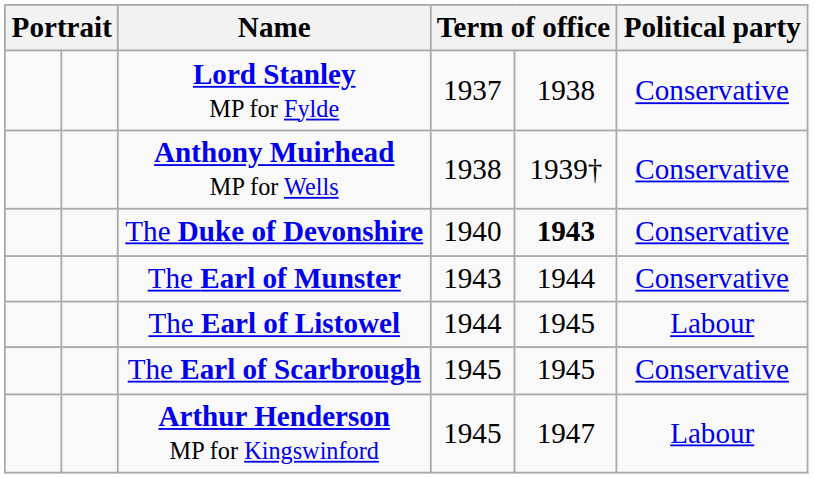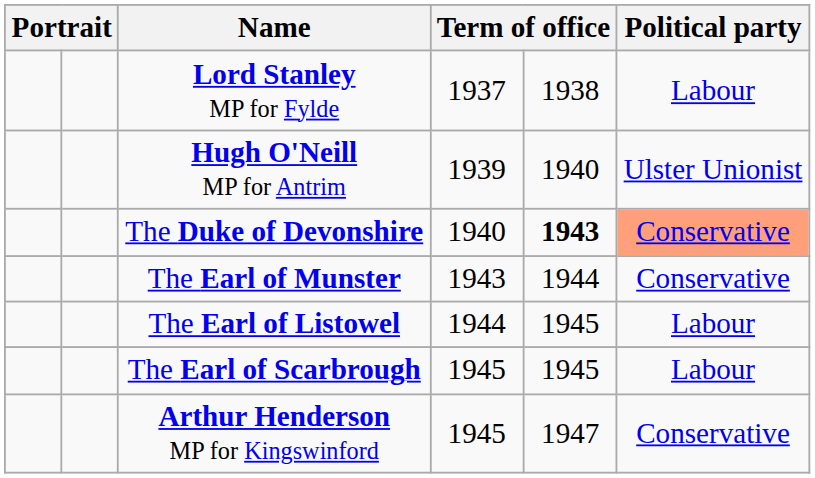Lord Stanley MP for Fylde | Political party: Conservative -> Labour
- row: Anthony Muirhead MP for Wells | 1938 | 1939† | Conservative
+ row: Hugh O'Neill MP for Antrim | 1939 | 1940 | Ulster Unionist
The Duke of Devonshire | Political party: no background -> lightsalmon background
The Earl of Scarbrough | Political party: Conservative -> Labour
Arthur Henderson MP for Kingswinford | Political party: Labour -> Conservative
